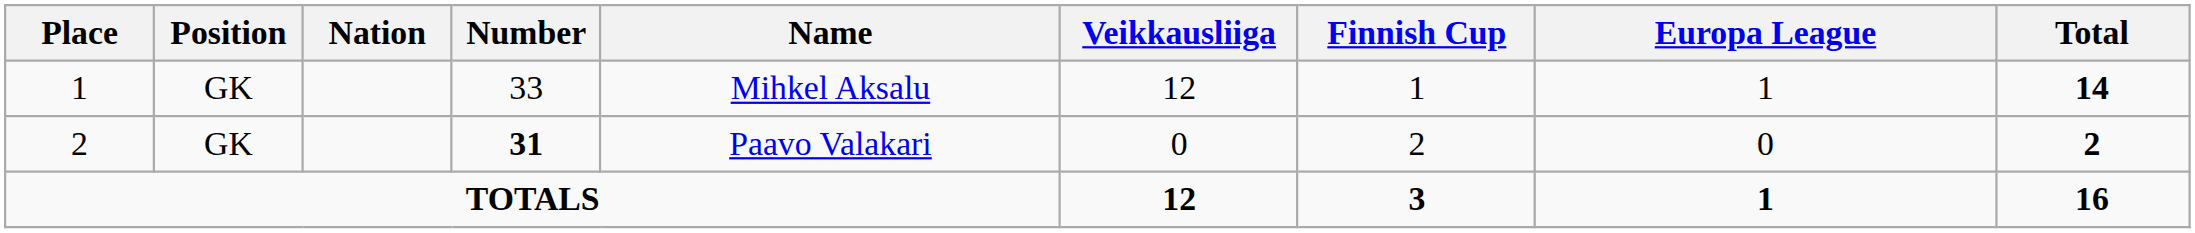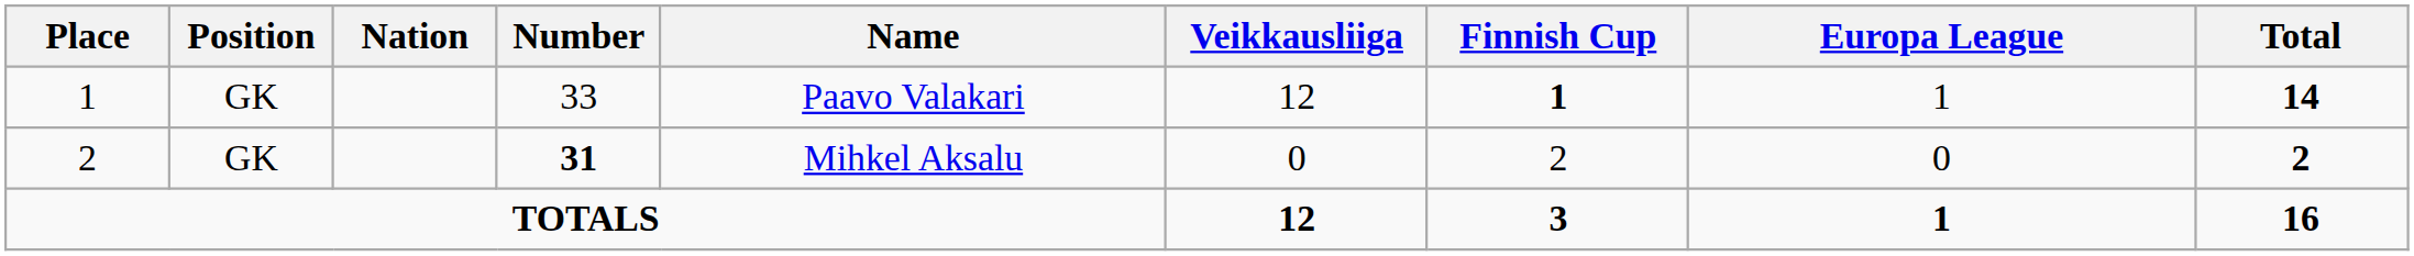row 2 | Name: Mihkel Aksalu -> Paavo Valakari
row 2 | Finnish Cup: normal -> bold
row 3 | Name: Paavo Valakari -> Mihkel Aksalu
